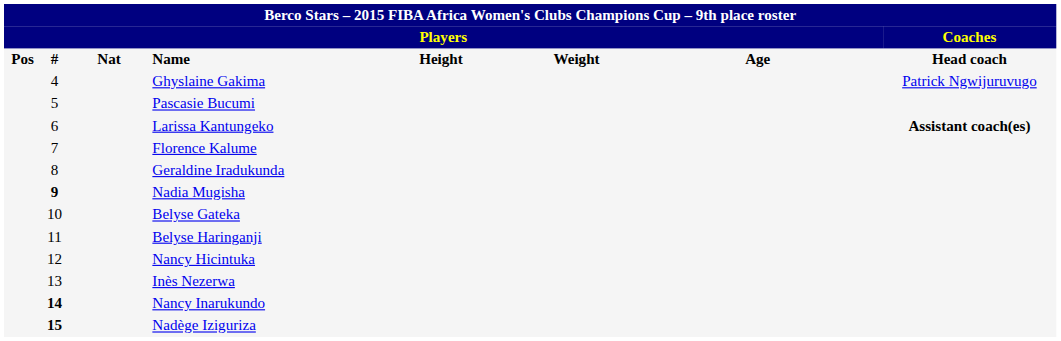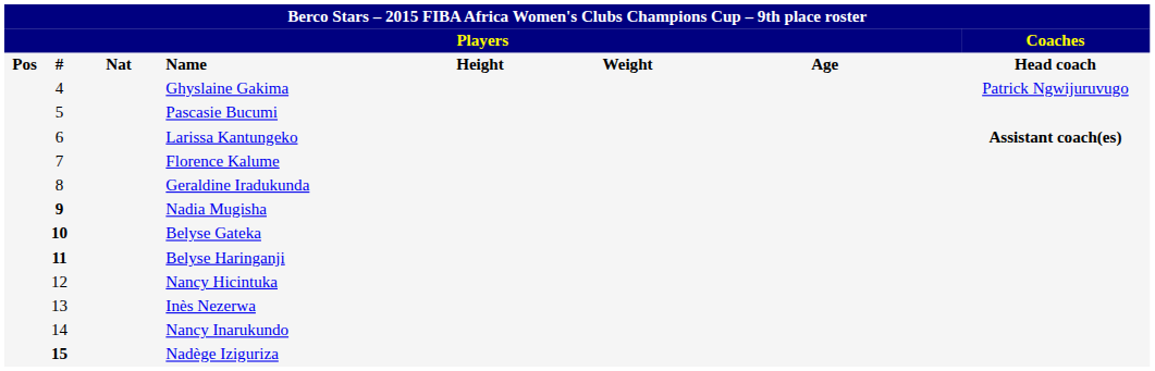Belyse Gateka | column 2: normal -> bold
Belyse Haringanji | column 2: normal -> bold
Nancy Inarukundo | column 2: bold -> normal
